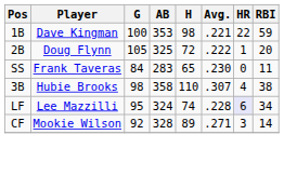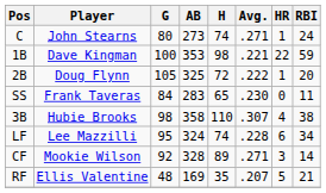+ row: C | John Stearns | 80 | 273 | 74 | .271 | 1 | 24
LF | HR: lavender background -> no background
+ row: RF | Ellis Valentine | 48 | 169 | 35 | .207 | 5 | 21
